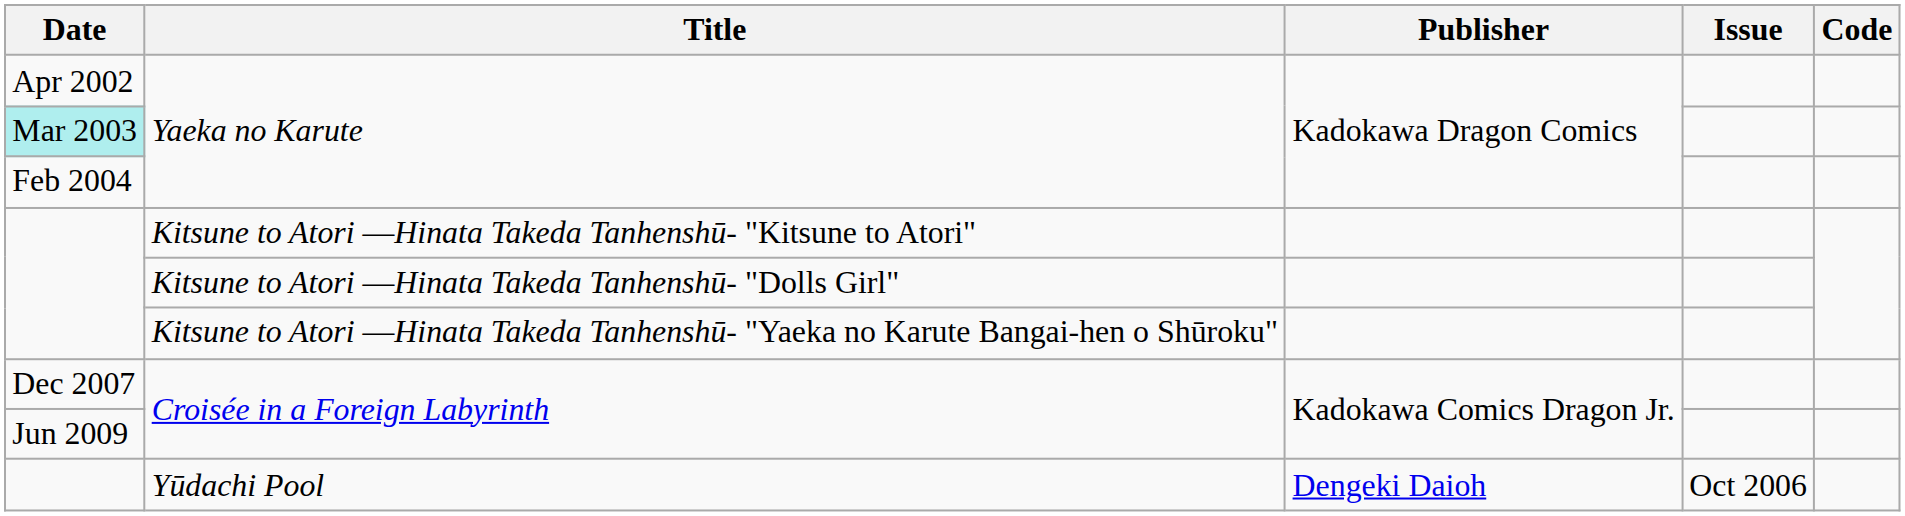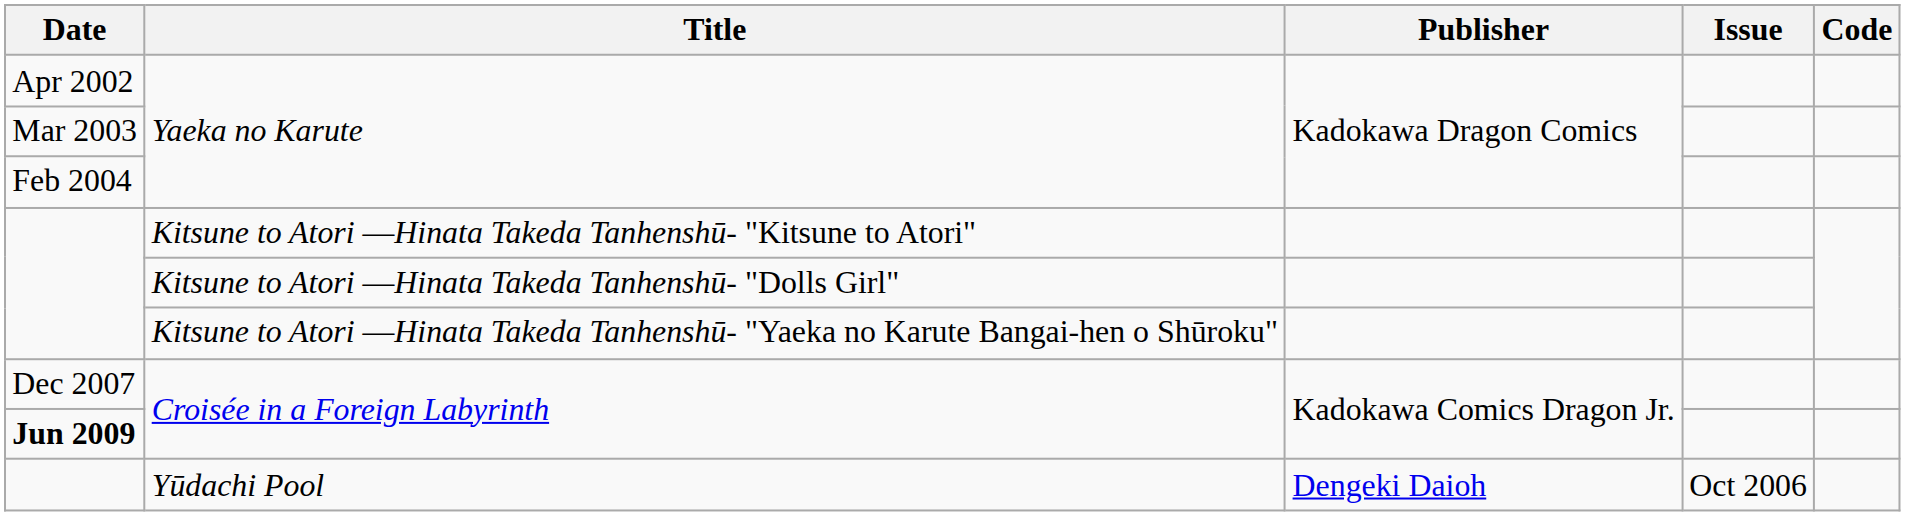Mar 2003 | Date: paleturquoise background -> no background
Jun 2009 | Date: normal -> bold
